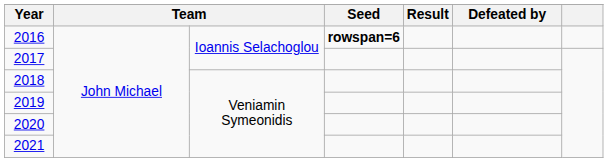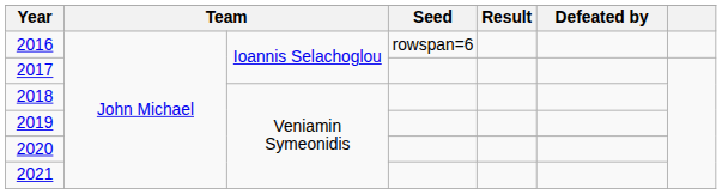2016 | Seed: bold -> normal
